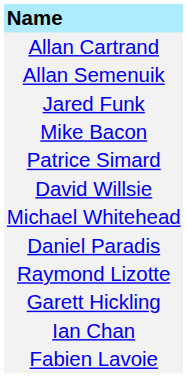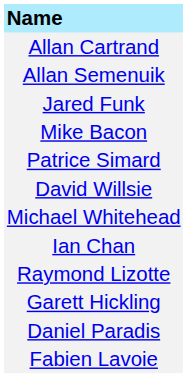row 9 | column 1: Daniel Paradis -> Ian Chan
row 12 | column 1: Ian Chan -> Daniel Paradis
